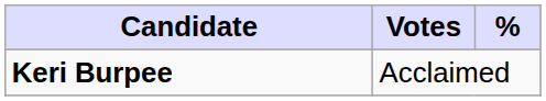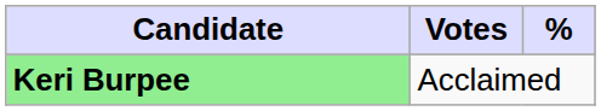Keri Burpee | Candidate: no background -> lightgreen background
